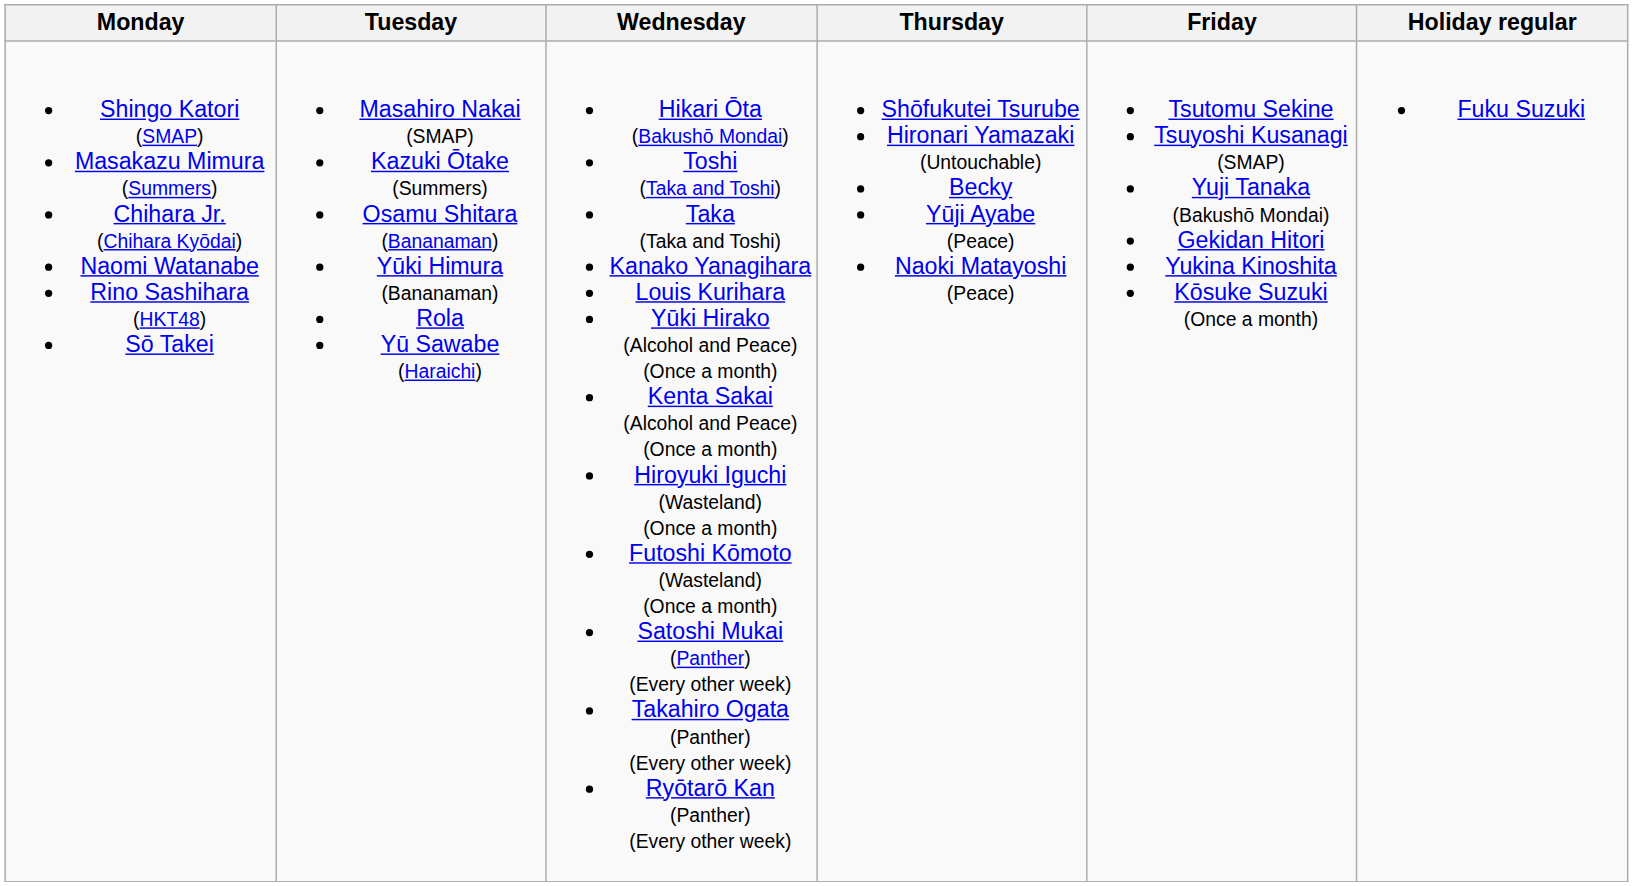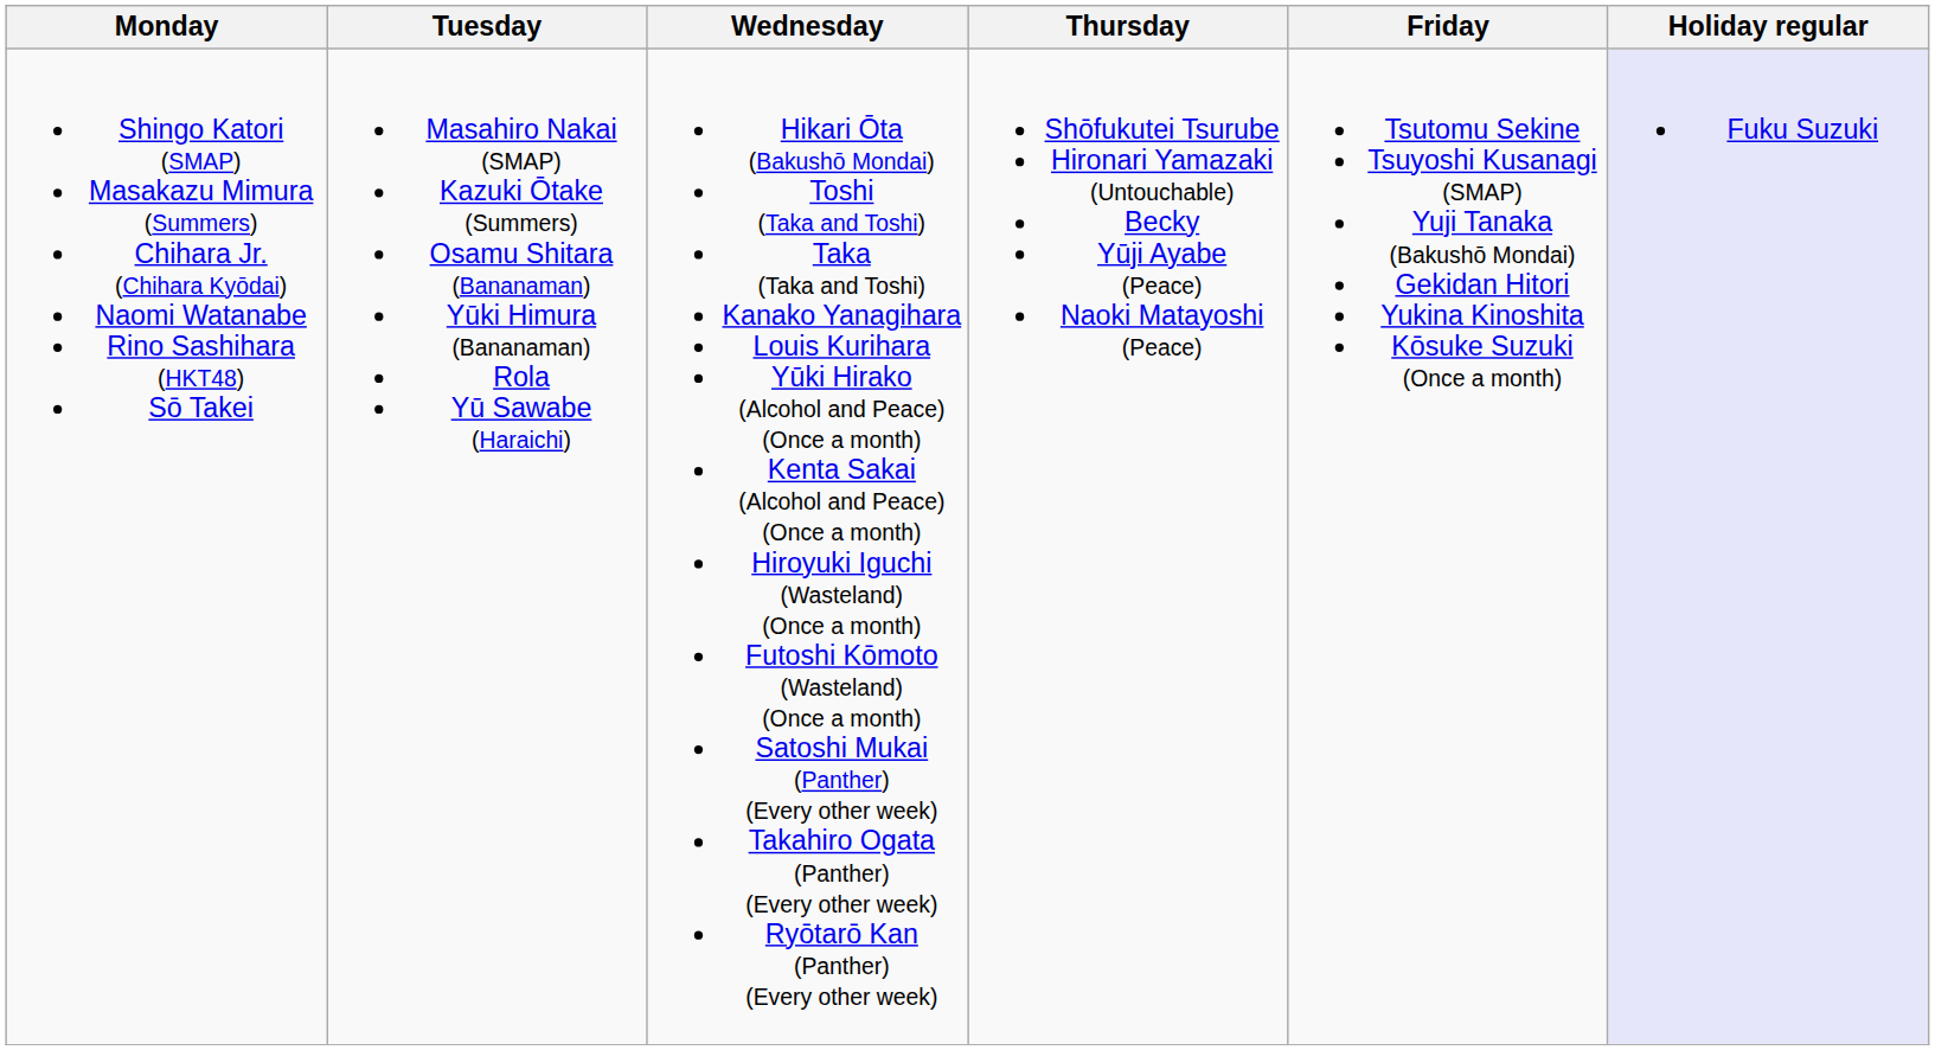row 2 | Holiday regular: no background -> lavender background
